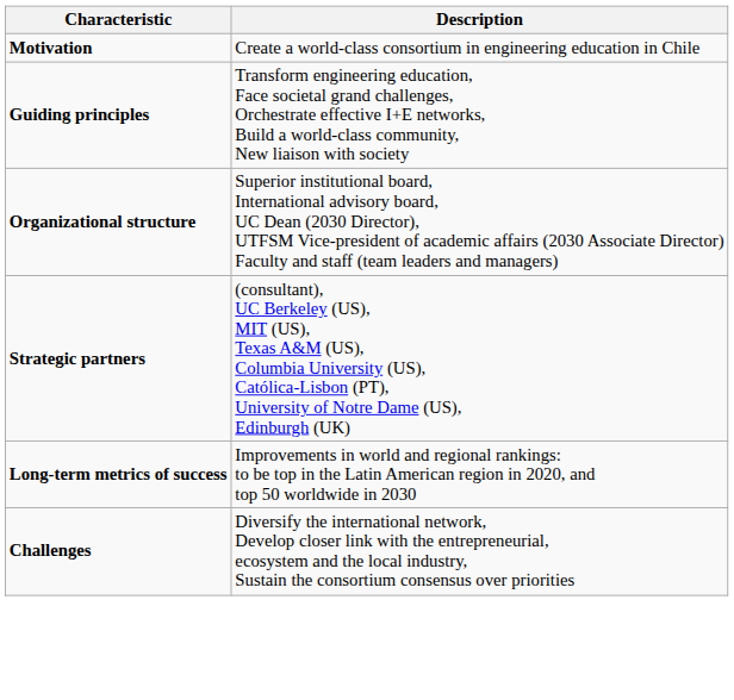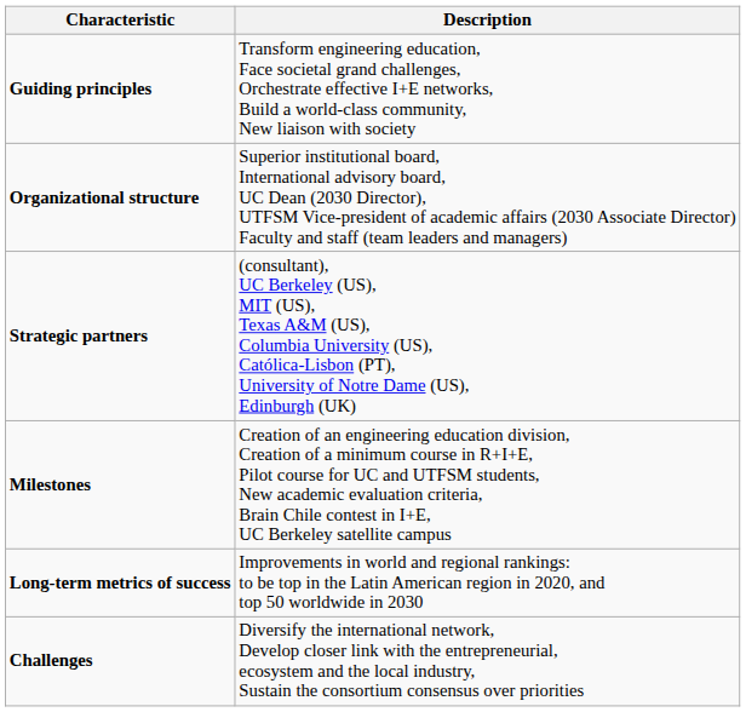- row: Motivation | Create a world-class consortium in engineering education in Chile
+ row: Milestones | Creation of an engineering education division, Creation of a minimum course in R+I+E, Pilot course for UC and UTFSM students, New academic evaluation criteria, Brain Chile contest in I+E, UC Berkeley satellite campus
